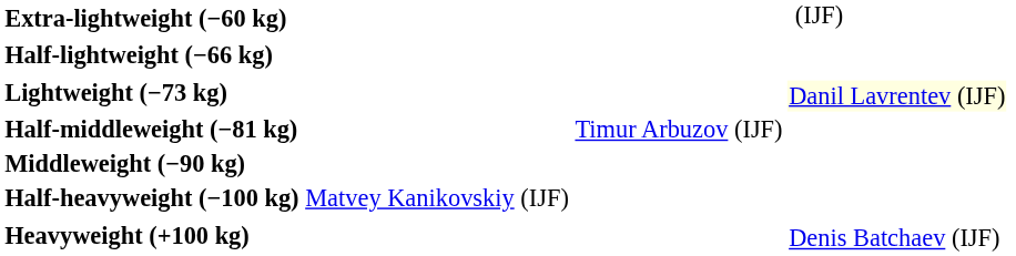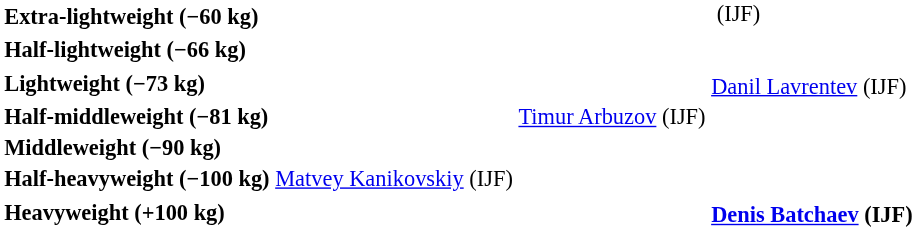Lightweight (−73 kg) / Danil Lavrentev (IJF) | column 4: lightyellow background -> no background
Heavyweight (+100 kg) / Denis Batchaev (IJF) | column 4: normal -> bold
